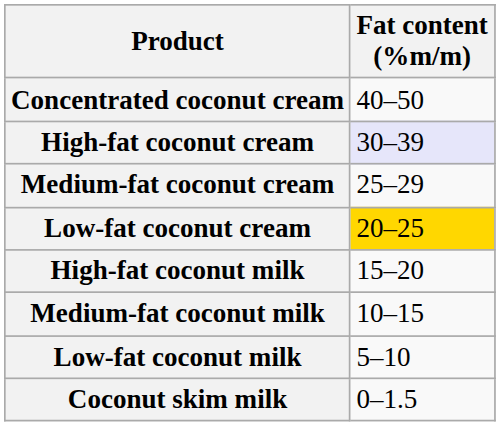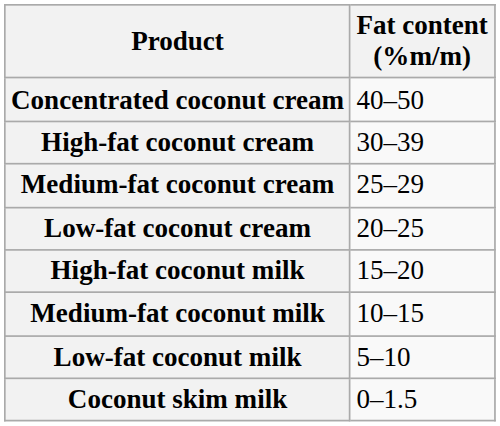High-fat coconut cream | Fat content (%m/m): lavender background -> no background
Low-fat coconut cream | Fat content (%m/m): gold background -> no background
